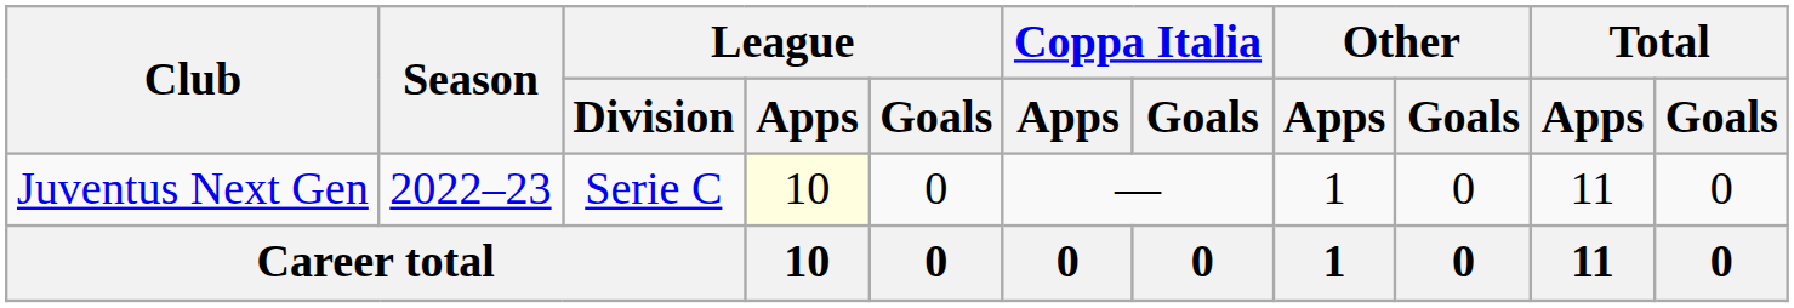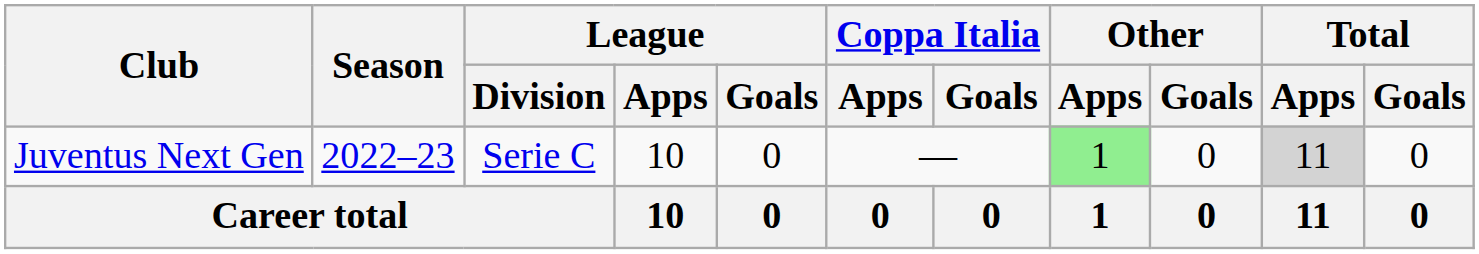Juventus Next Gen | League / Apps: lightyellow background -> no background
Juventus Next Gen | Other / Apps: no background -> lightgreen background
Juventus Next Gen | Total / Apps: no background -> lightgrey background
